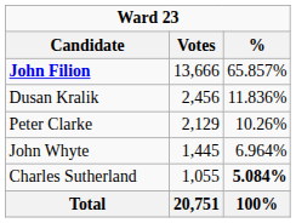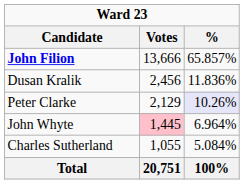Peter Clarke | %: no background -> lavender background
John Whyte | Votes: no background -> pink background
Charles Sutherland | %: bold -> normal
